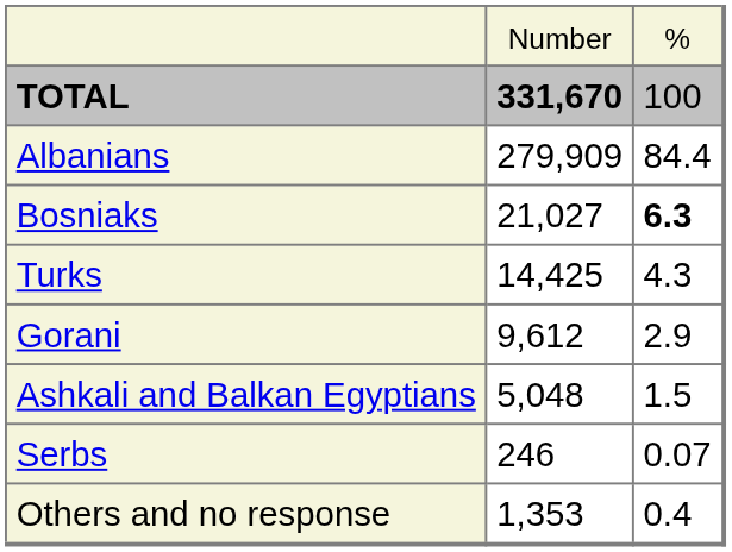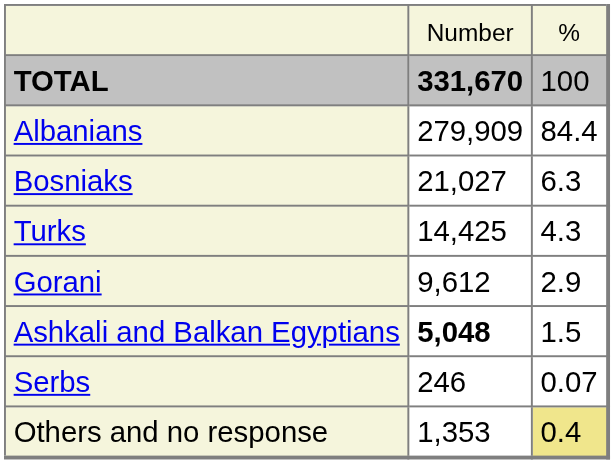Bosniaks | column 3: bold -> normal
Ashkali and Balkan Egyptians | column 2: normal -> bold
Others and no response | column 3: no background -> khaki background
